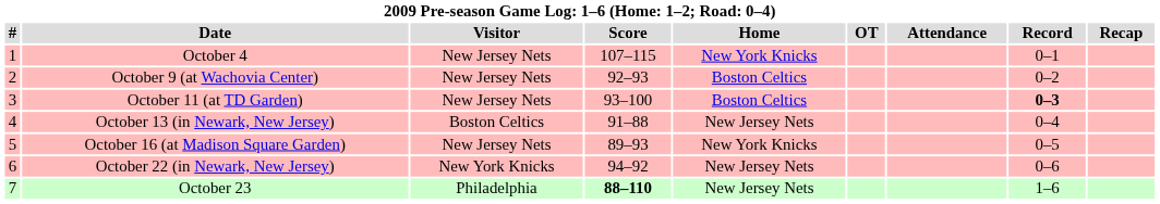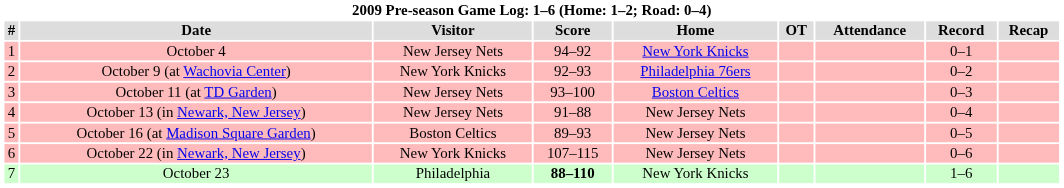October 4 | Score: 107–115 -> 94–92
October 9 (at Wachovia Center) | Visitor: New Jersey Nets -> New York Knicks
October 9 (at Wachovia Center) | Home: Boston Celtics -> Philadelphia 76ers
October 11 (at TD Garden) | Record: bold -> normal
October 13 (in Newark, New Jersey) | Visitor: Boston Celtics -> New Jersey Nets
October 16 (at Madison Square Garden) | Visitor: New Jersey Nets -> Boston Celtics
October 16 (at Madison Square Garden) | Home: New York Knicks -> New Jersey Nets
October 22 (in Newark, New Jersey) | Score: 94–92 -> 107–115
October 23 | Home: New Jersey Nets -> New York Knicks
